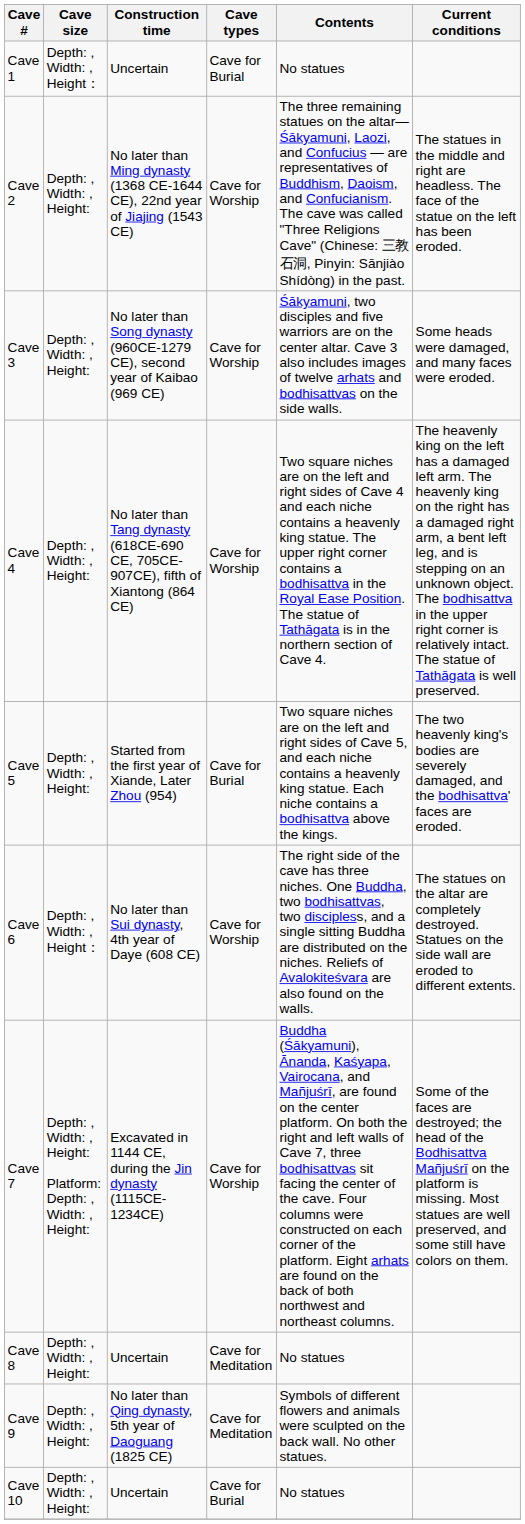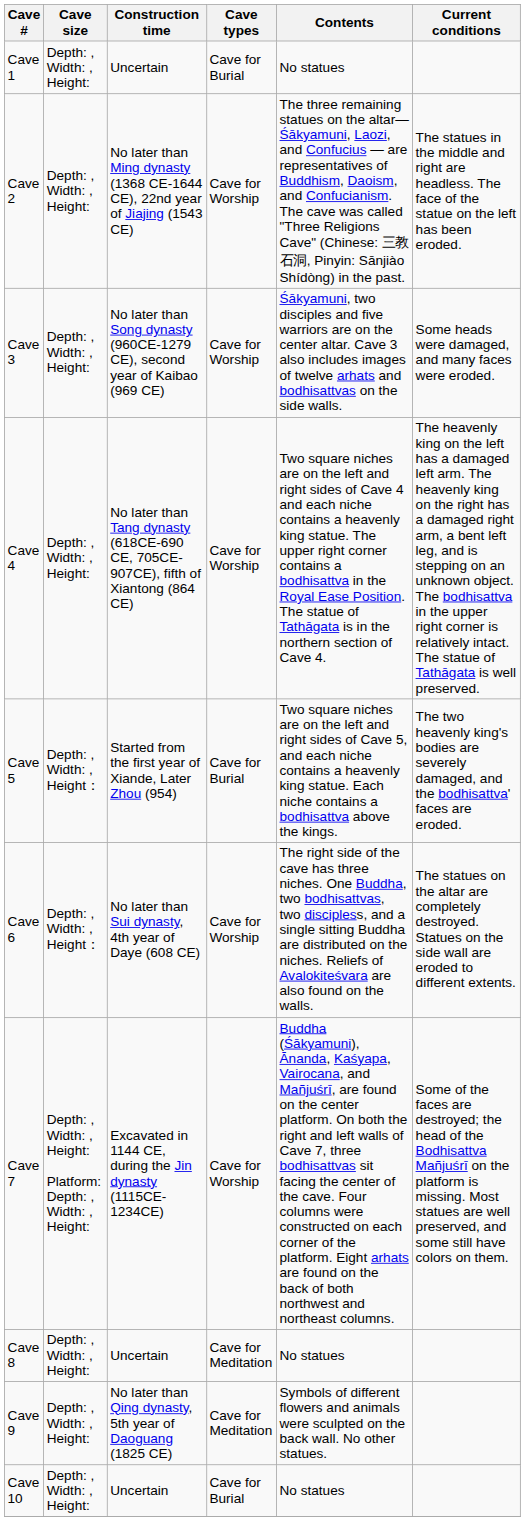Cave 1 | Cave size: Depth: , Width: , Height： -> Depth: , Width: , Height:
Cave 5 | Cave size: Depth: , Width: , Height: -> Depth: , Width: , Height：
